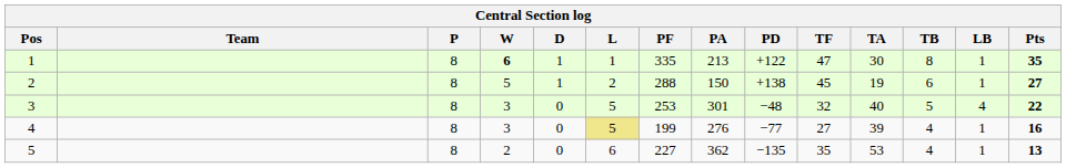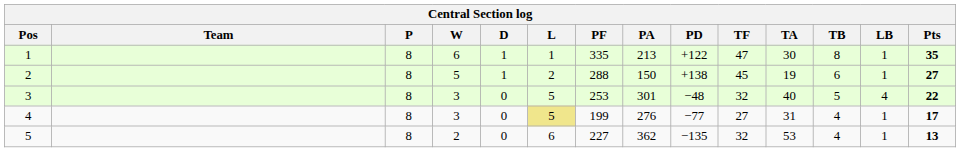row 3 | W: bold -> normal
row 6 | TA: 39 -> 31
row 6 | Pts: 16 -> 17
row 7 | TF: 35 -> 32
